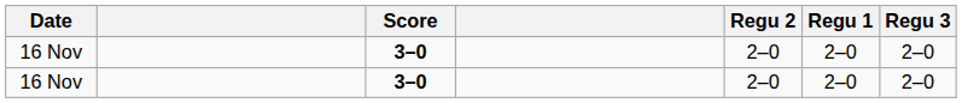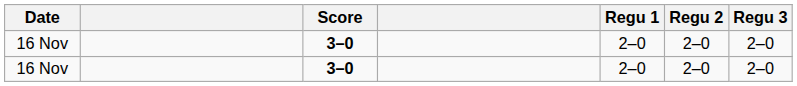columns swapped: Regu 1 <-> Regu 2
